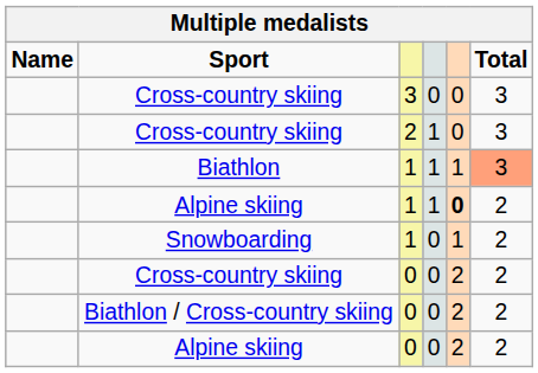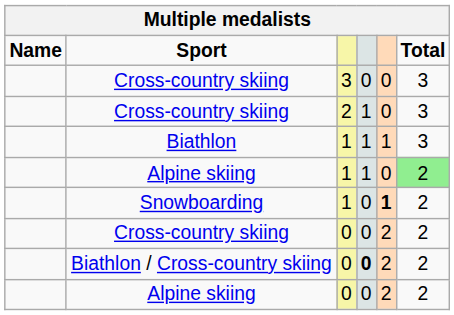Biathlon | Total: lightsalmon background -> no background
Alpine skiing / 1 | column 5: bold -> normal
Alpine skiing / 1 | Total: no background -> lightgreen background
Snowboarding | column 5: normal -> bold
Biathlon / Cross-country skiing | column 4: normal -> bold
